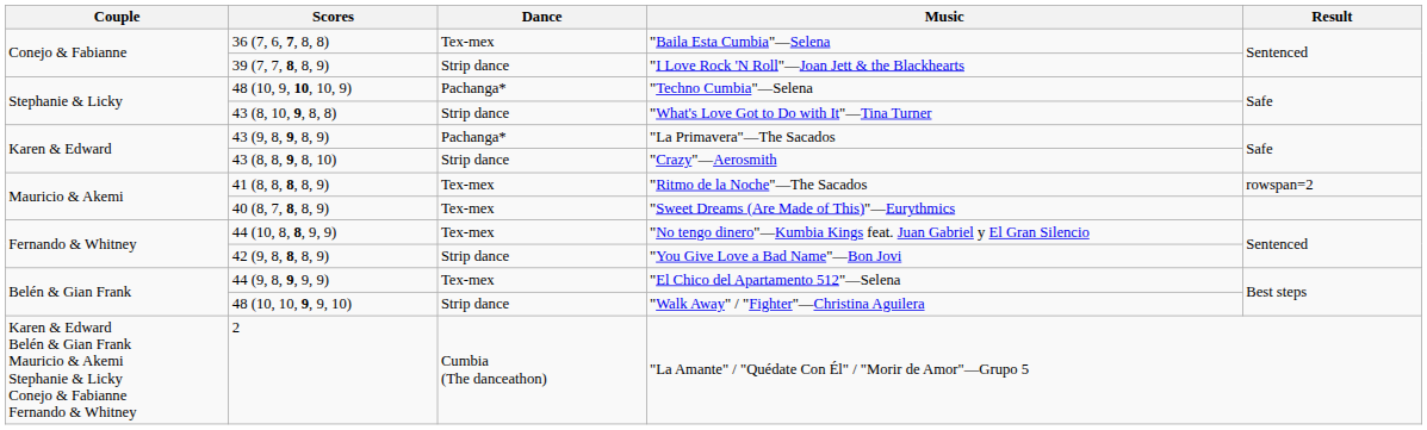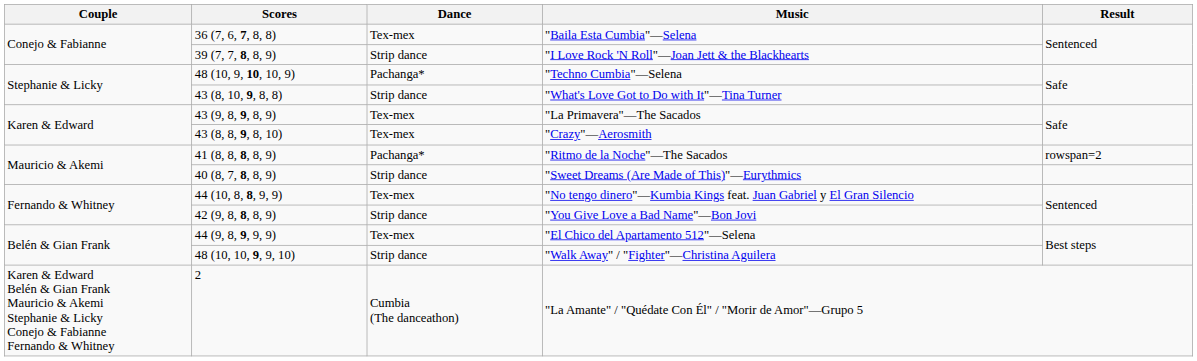"La Primavera"—The Sacados | Dance: Pachanga* -> Tex-mex
"Crazy"—Aerosmith | Dance: Strip dance -> Tex-mex
"Ritmo de la Noche"—The Sacados | Dance: Tex-mex -> Pachanga*
"Sweet Dreams (Are Made of This)"—Eurythmics | Dance: Tex-mex -> Strip dance
